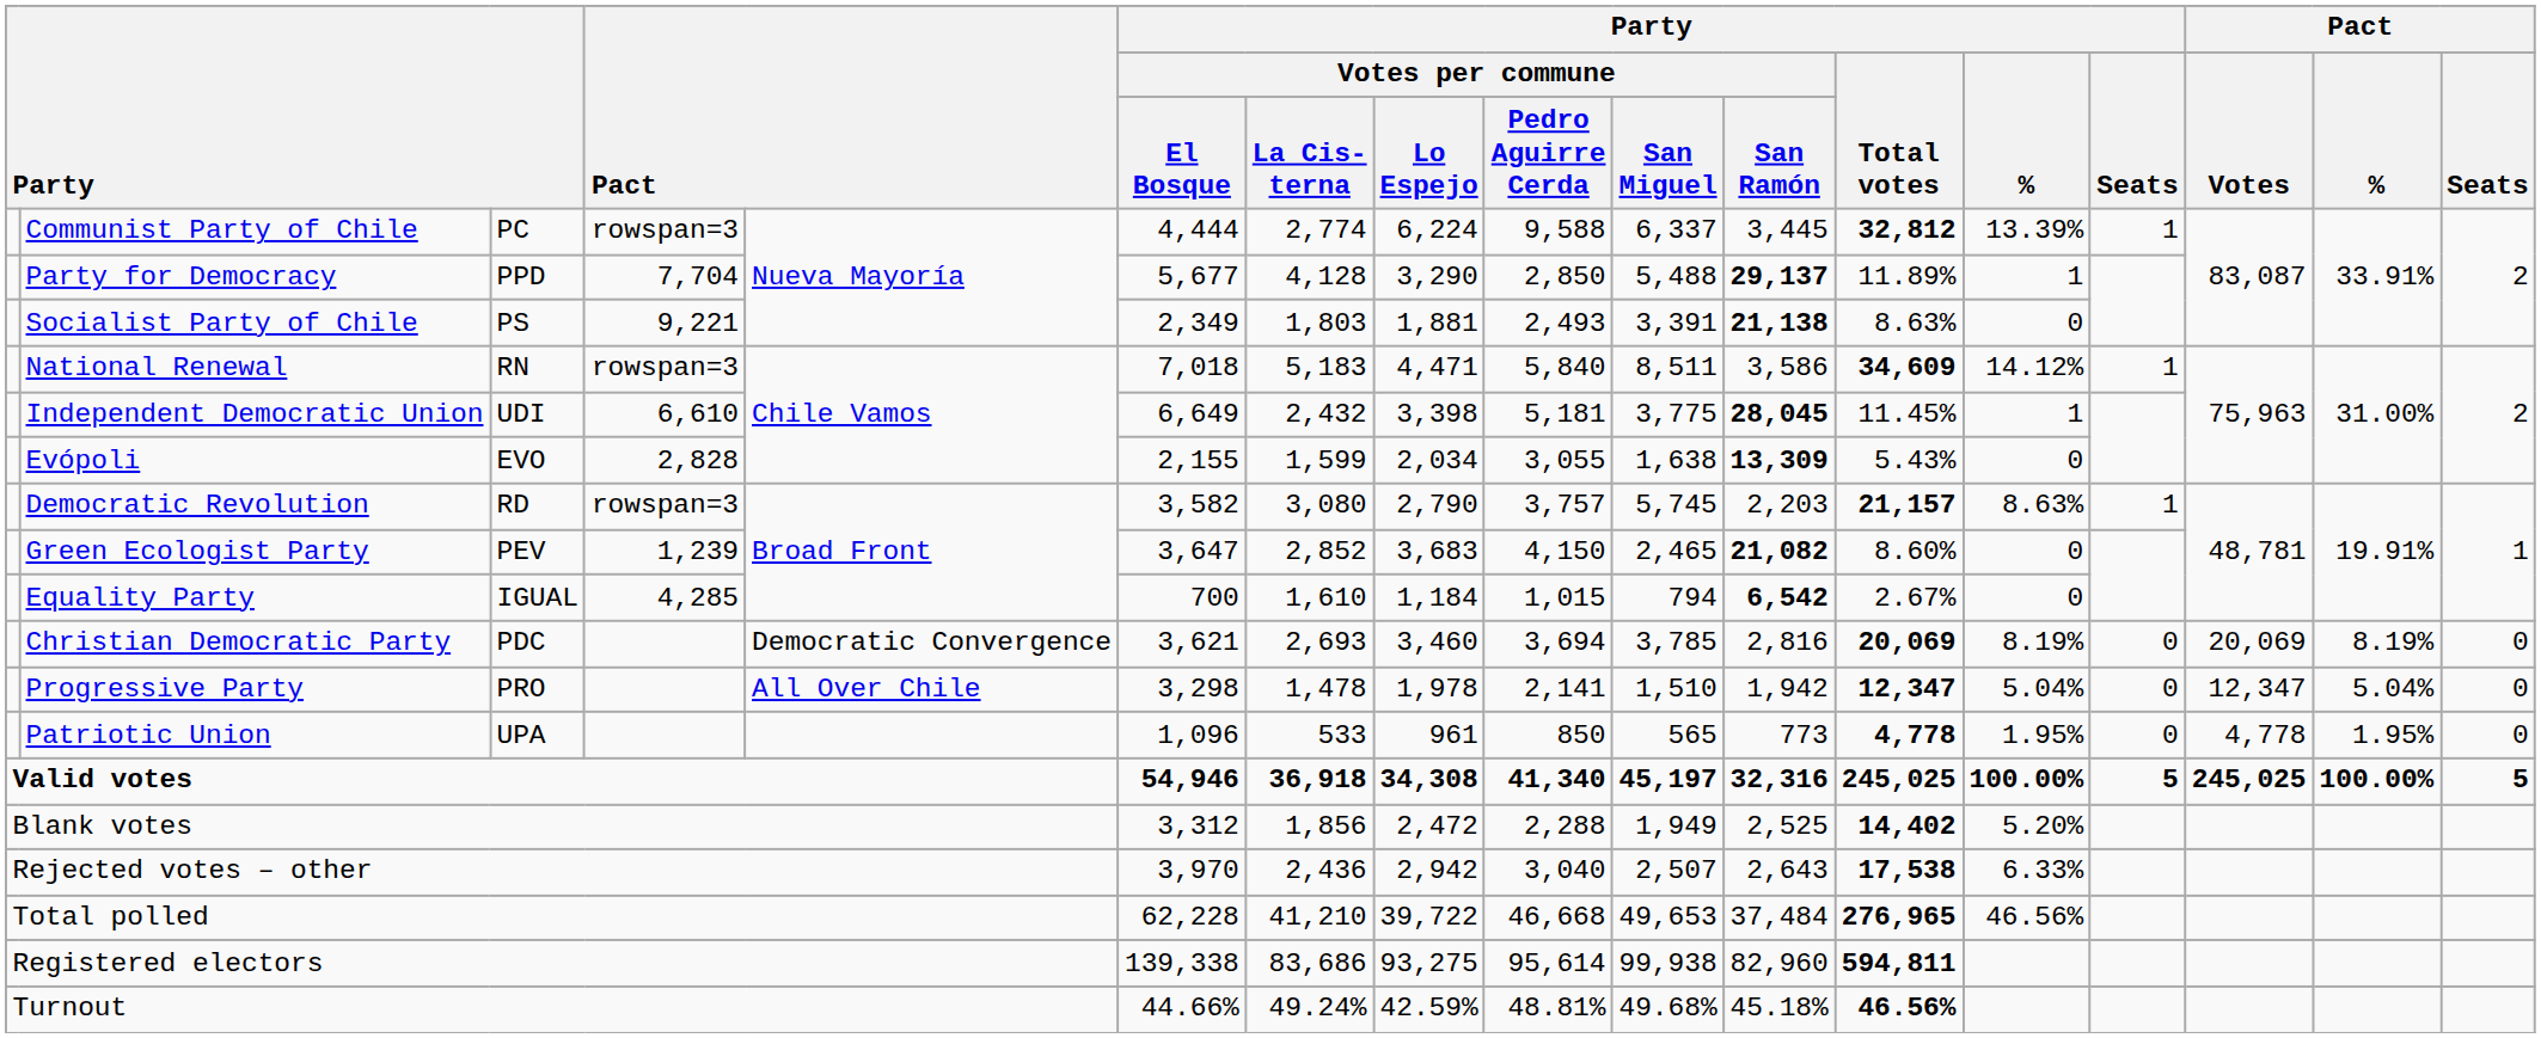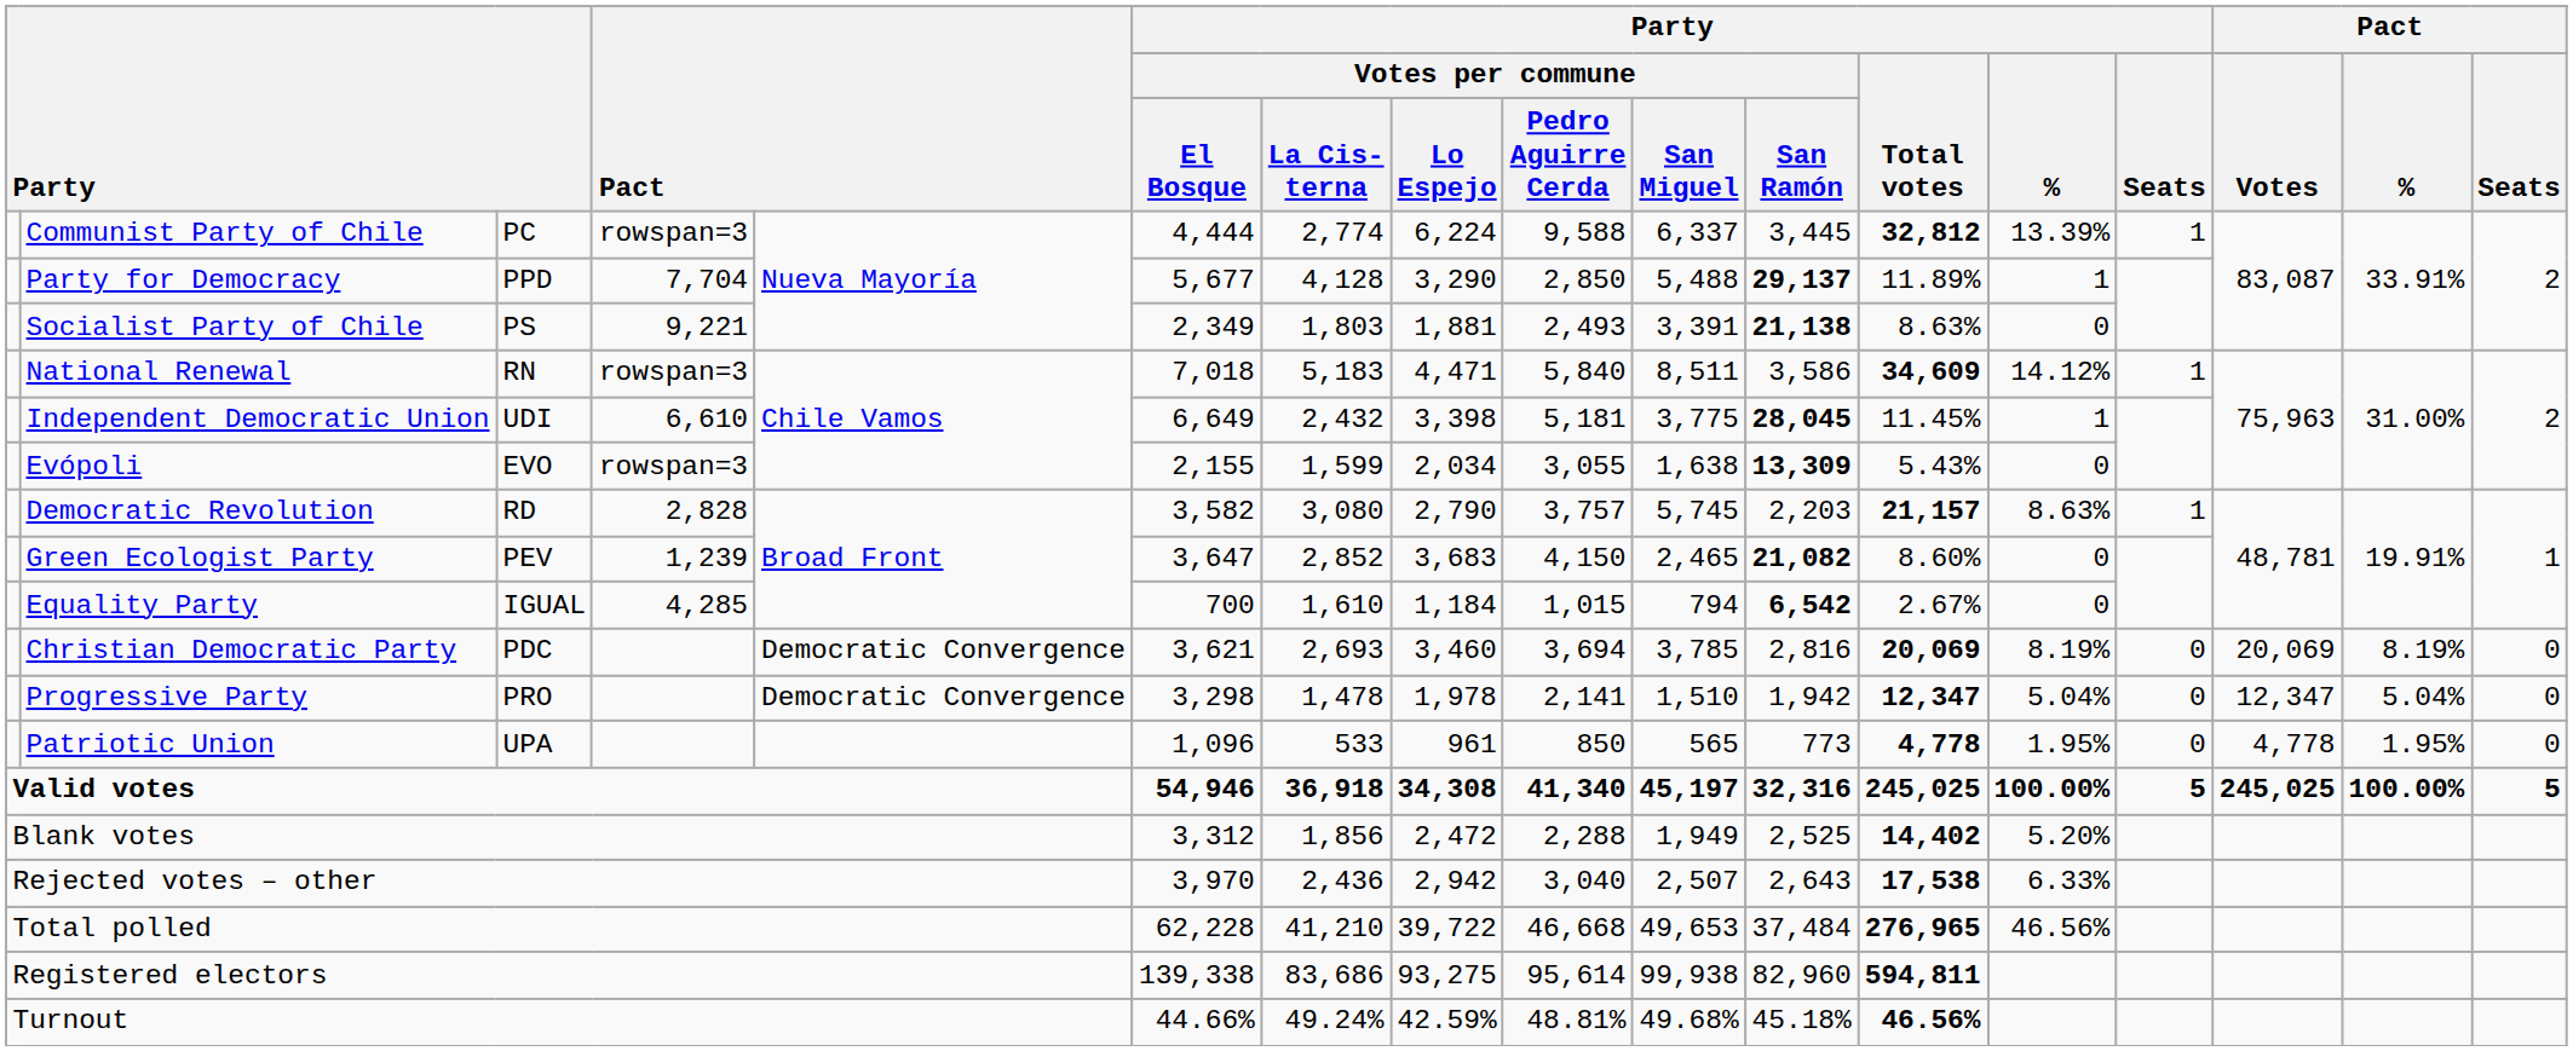Evópoli | column 4: 2,828 -> rowspan=3
Democratic Revolution | column 4: rowspan=3 -> 2,828
Progressive Party | column 5: All Over Chile -> Democratic Convergence
